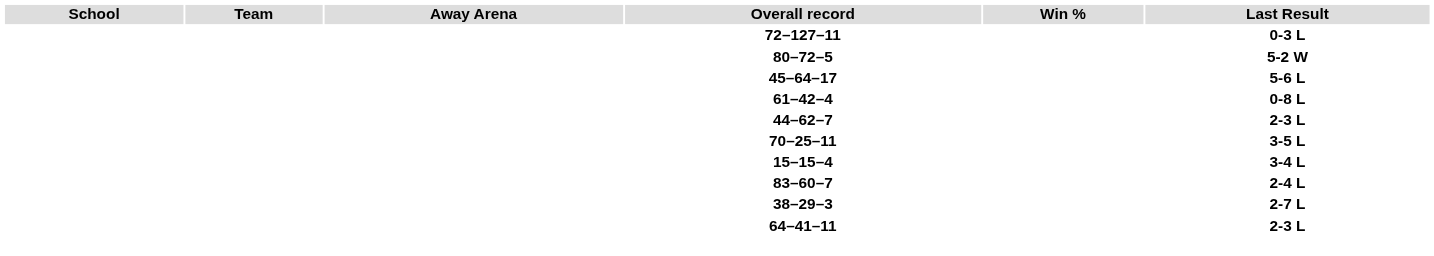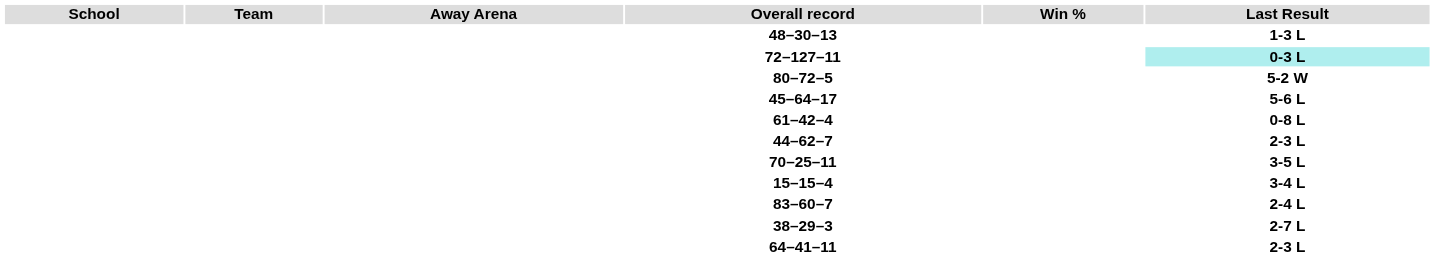+ row: 48–30–13 | 1-3 L
72–127–11 | Last Result: no background -> paleturquoise background
